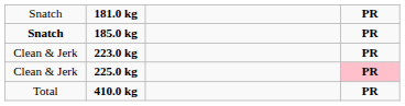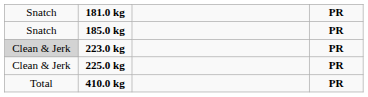185.0 kg | column 1: bold -> normal
223.0 kg | column 1: no background -> lightgrey background
225.0 kg | column 4: pink background -> no background
